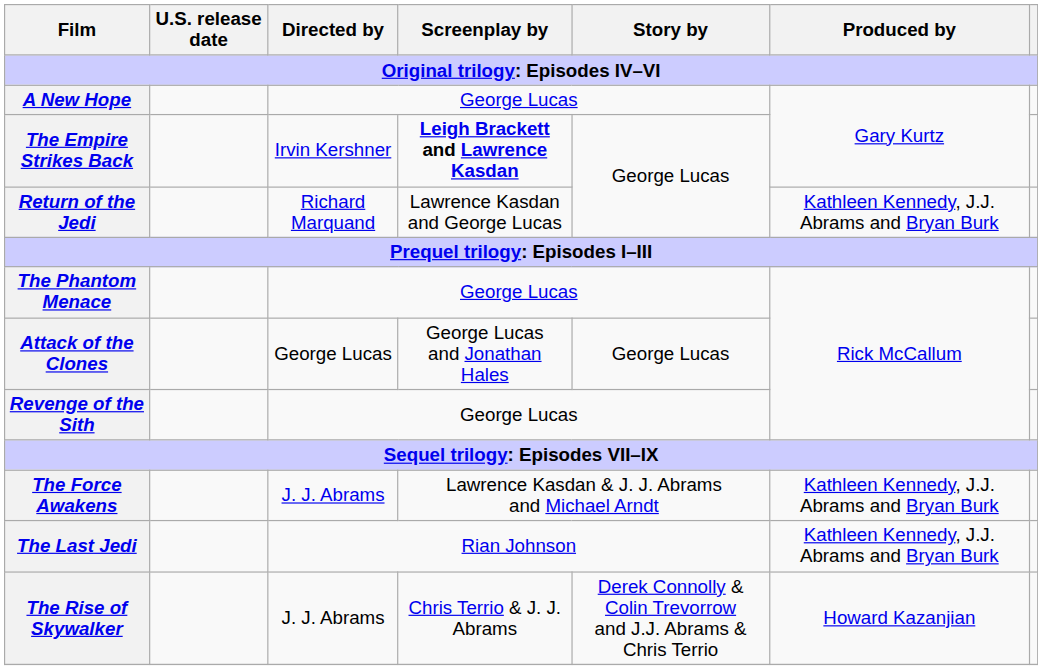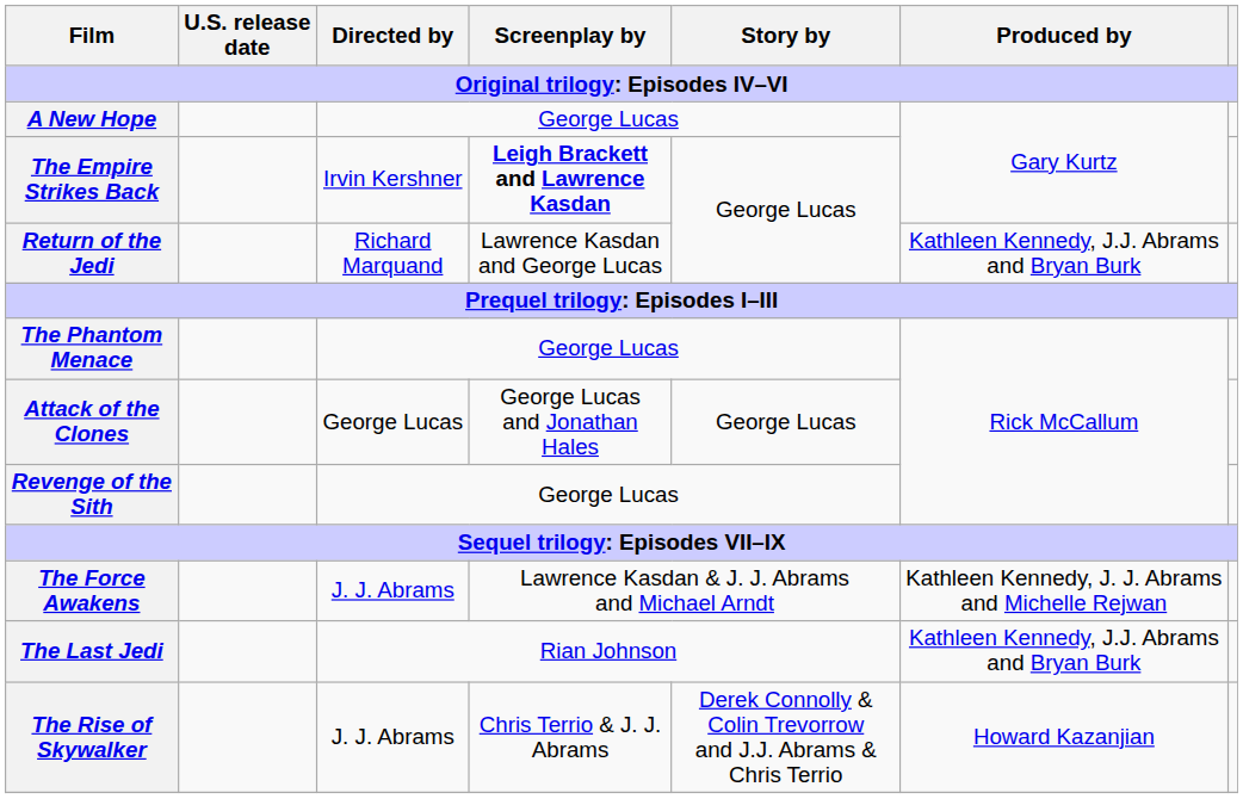The Force Awakens | Produced by: Kathleen Kennedy, J.J. Abrams and Bryan Burk -> Kathleen Kennedy, J. J. Abrams and Michelle Rejwan
